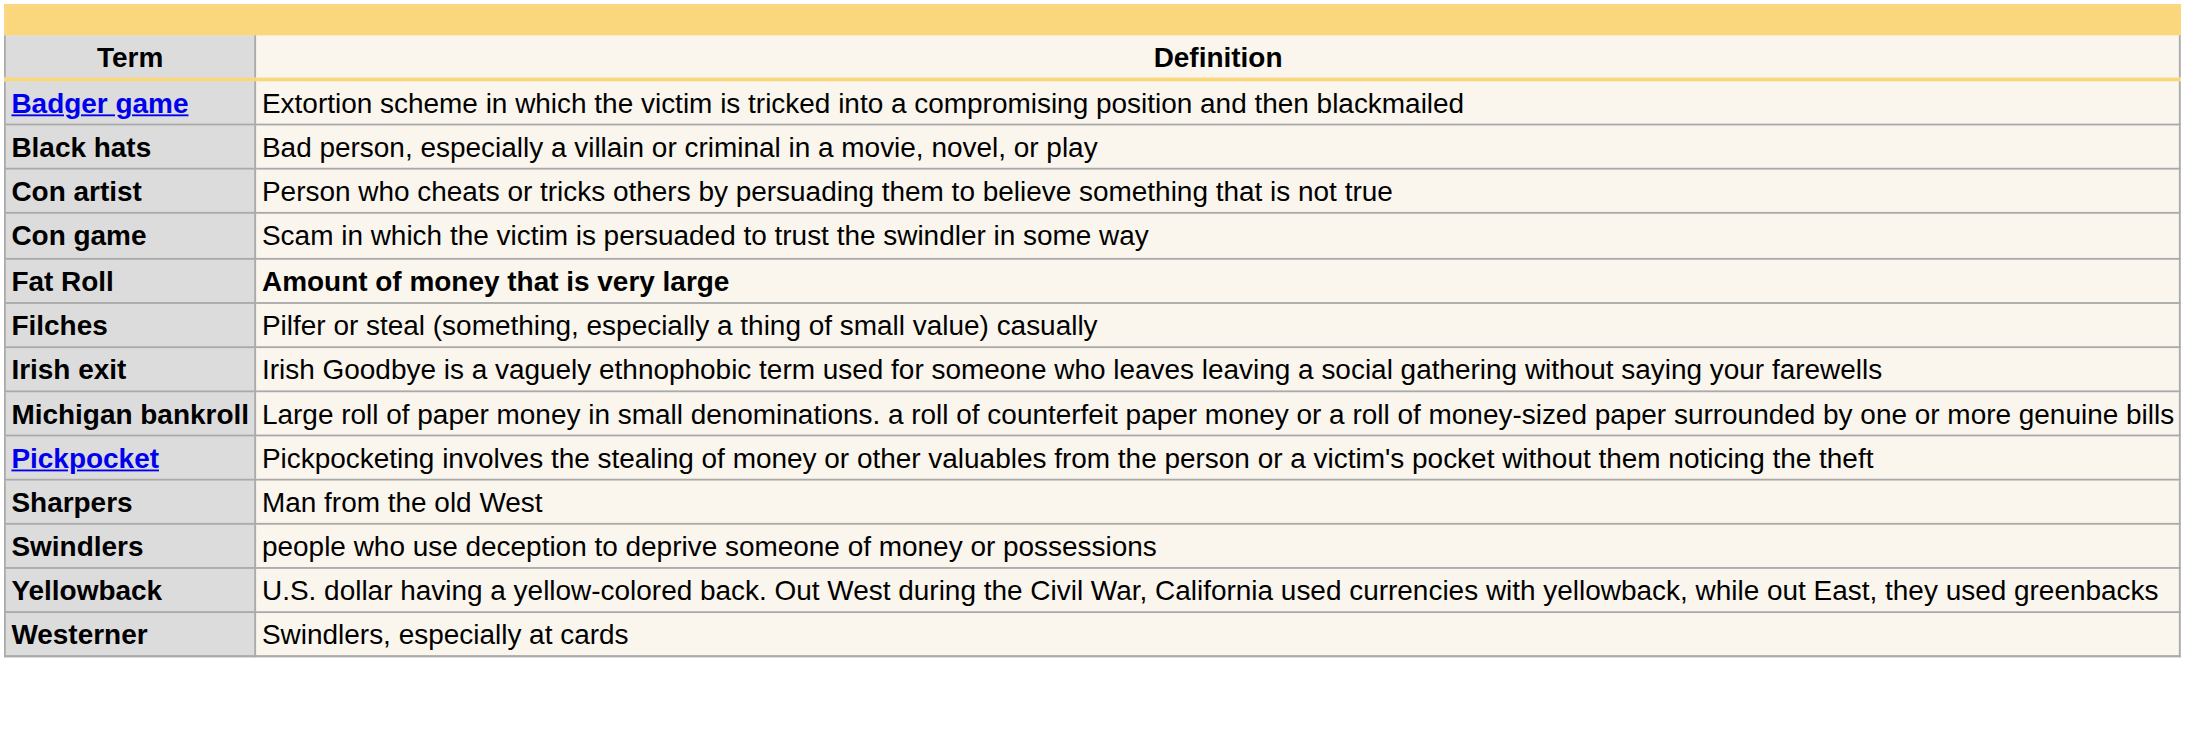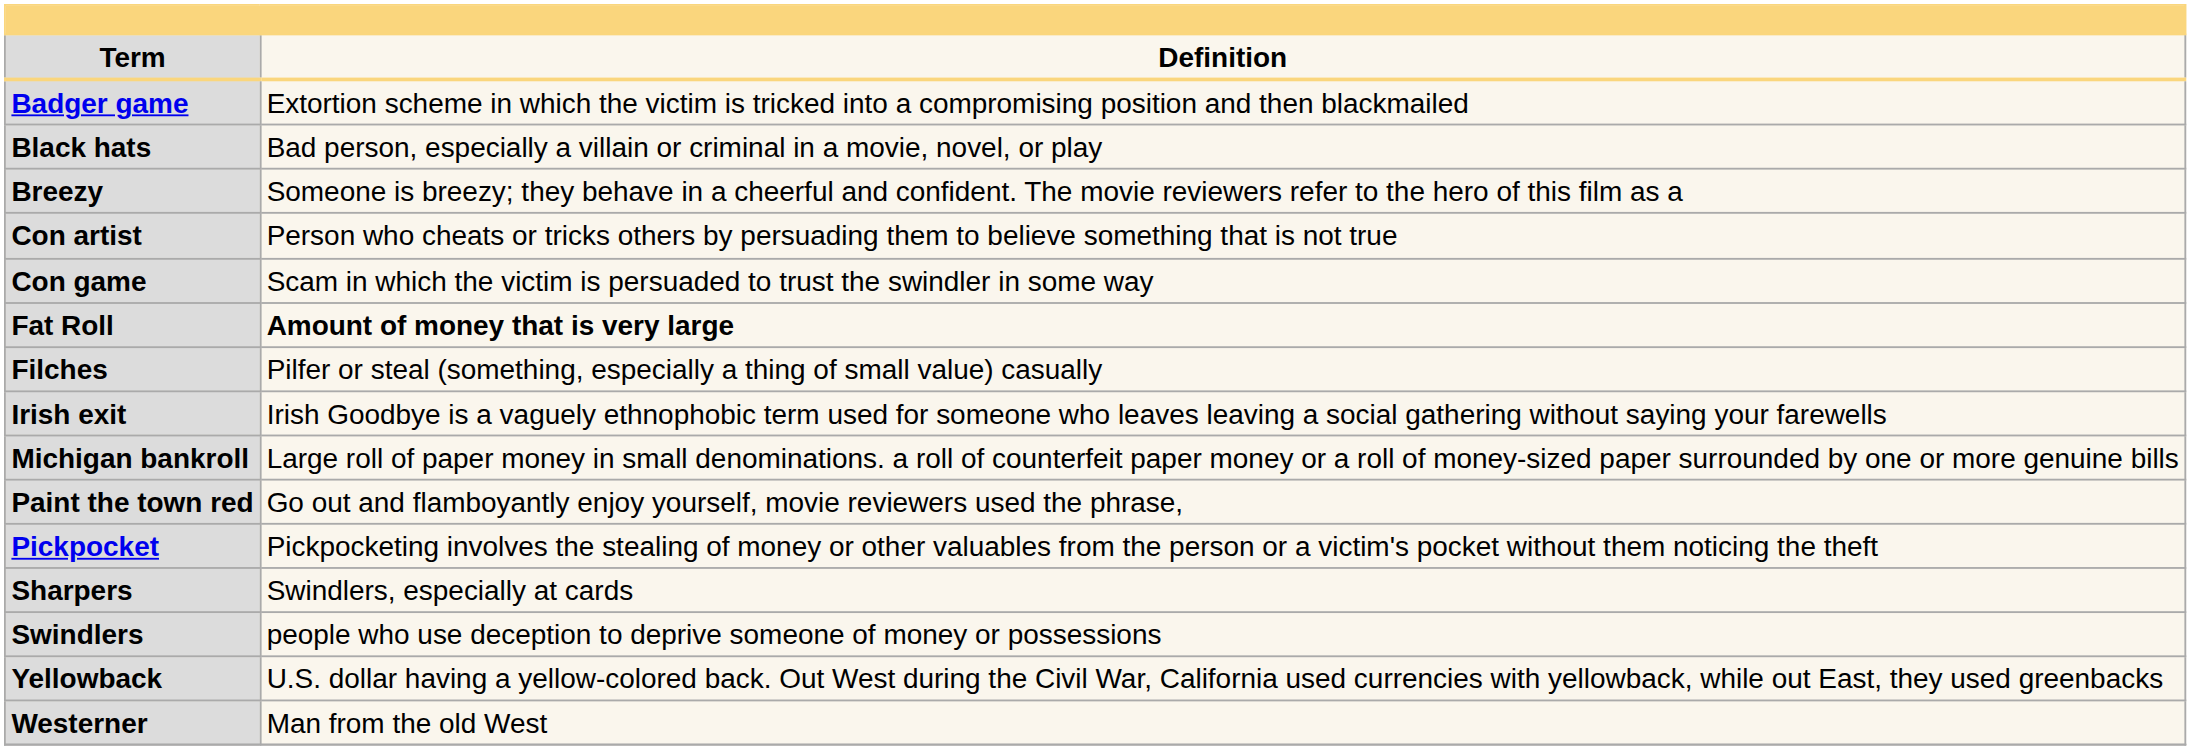+ row: Breezy | Someone is breezy; they behave in a cheerful and confident. The movie reviewers refer to the hero of this film as a
+ row: Paint the town red | Go out and flamboyantly enjoy yourself, movie reviewers used the phrase,
Sharpers | Definition: Man from the old West -> Swindlers, especially at cards
Westerner | Definition: Swindlers, especially at cards -> Man from the old West
